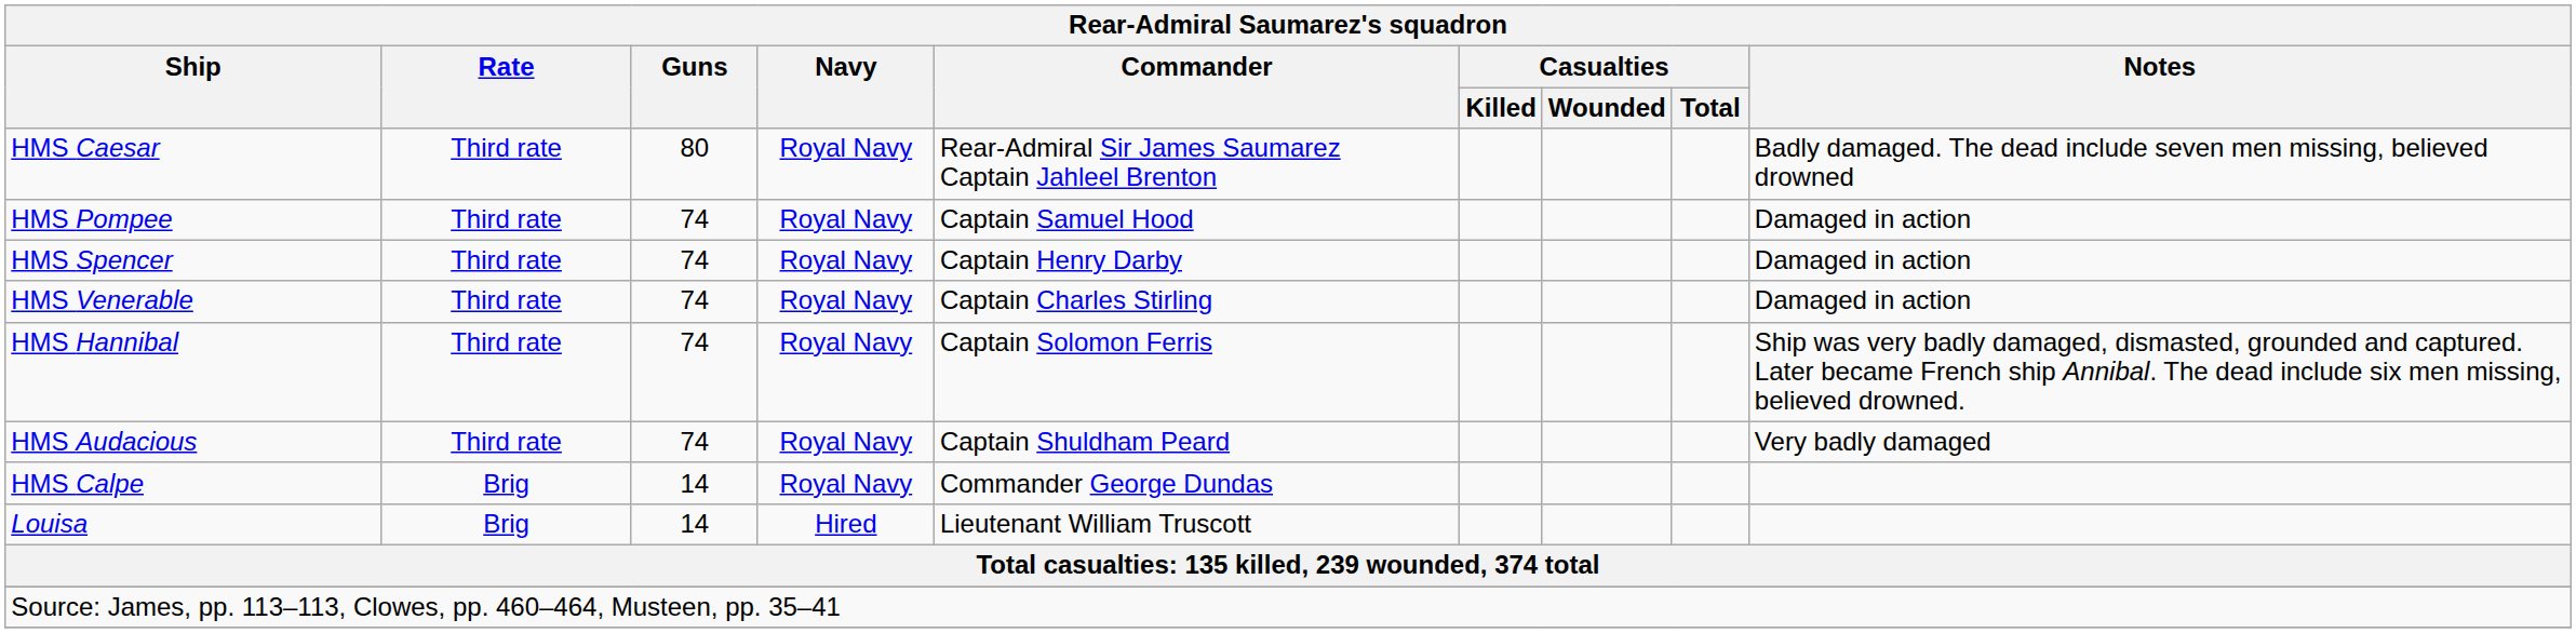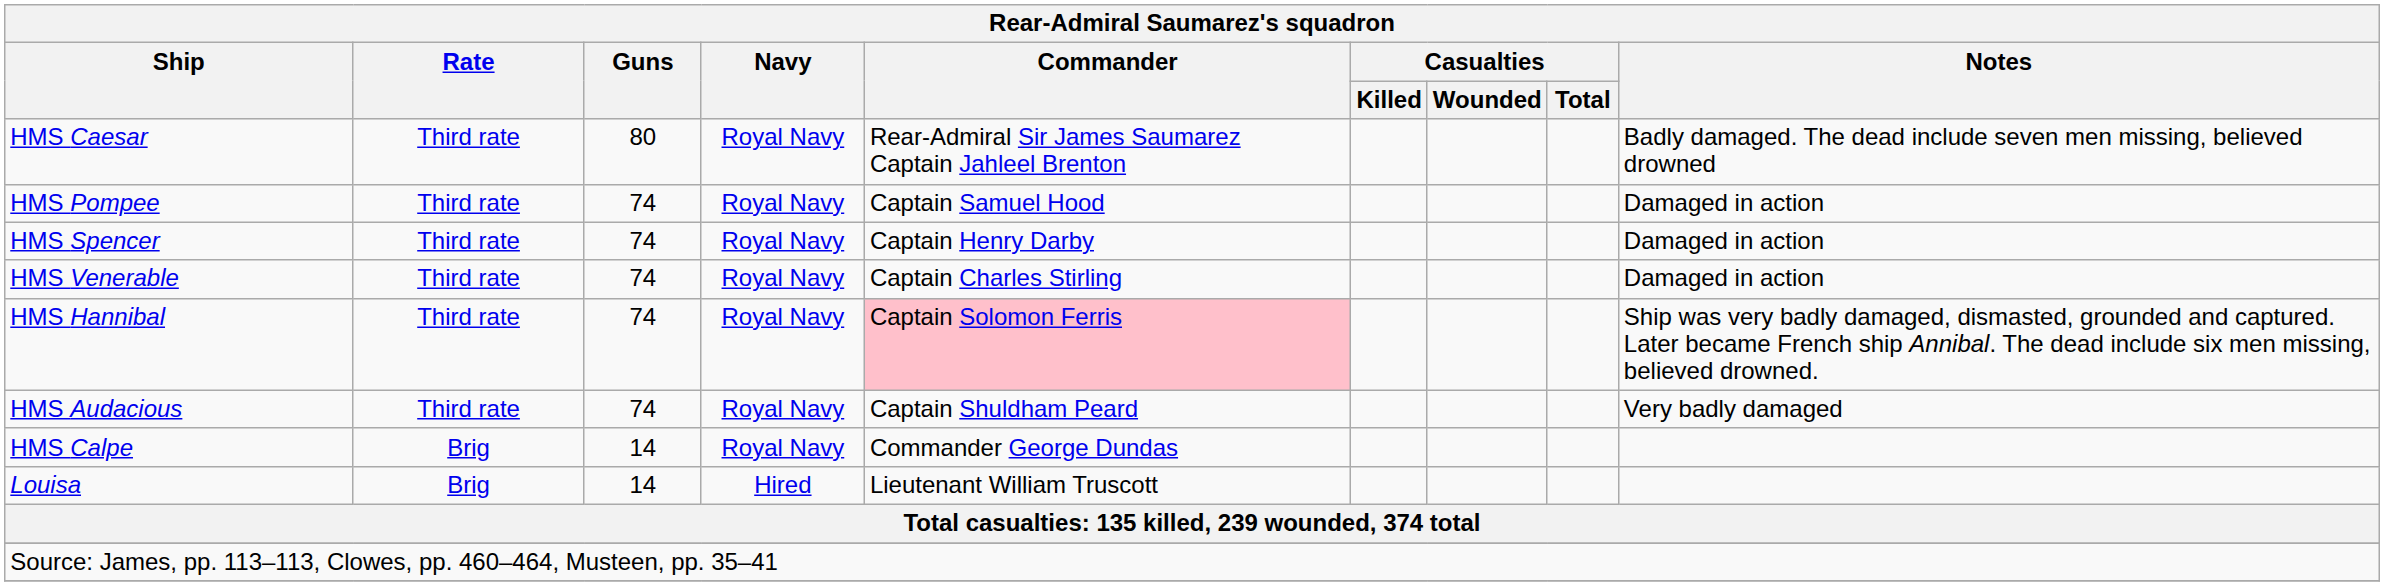HMS Hannibal | Rear-Admiral Saumarez's squadron / Commander: no background -> pink background
